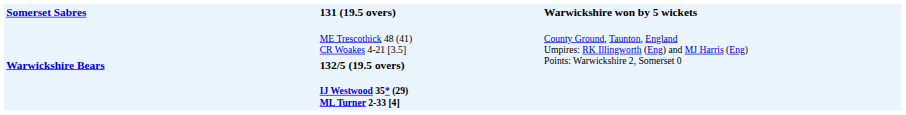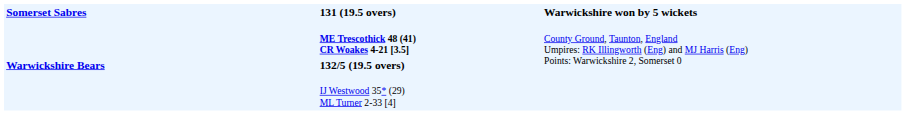ME Trescothick 48 (41) CR Woakes 4-21 [3.5] | 131 (19.5 overs): normal -> bold
IJ Westwood 35* (29) ML Turner 2-33 [4] | 131 (19.5 overs): bold -> normal
